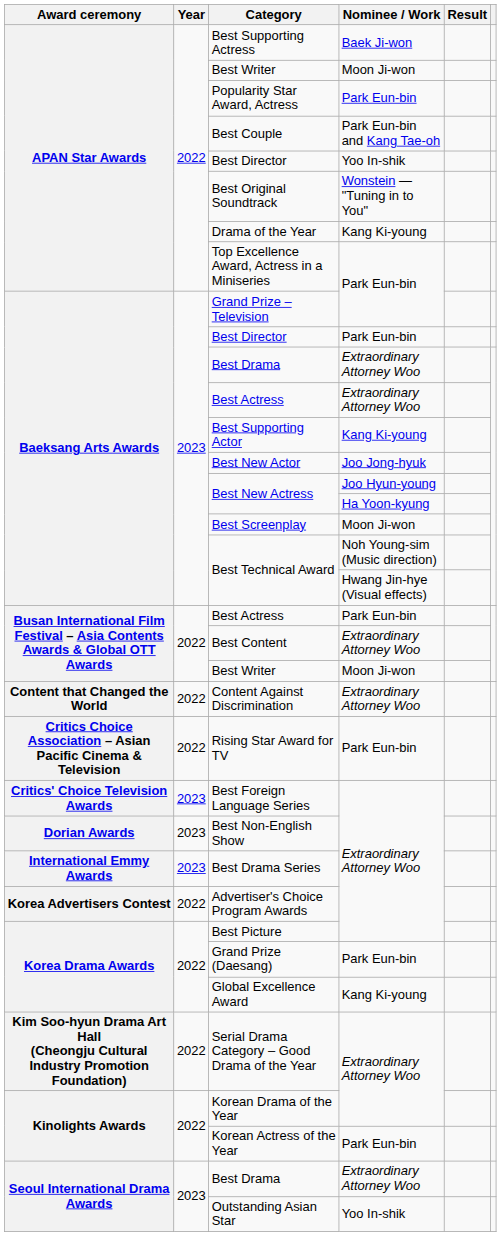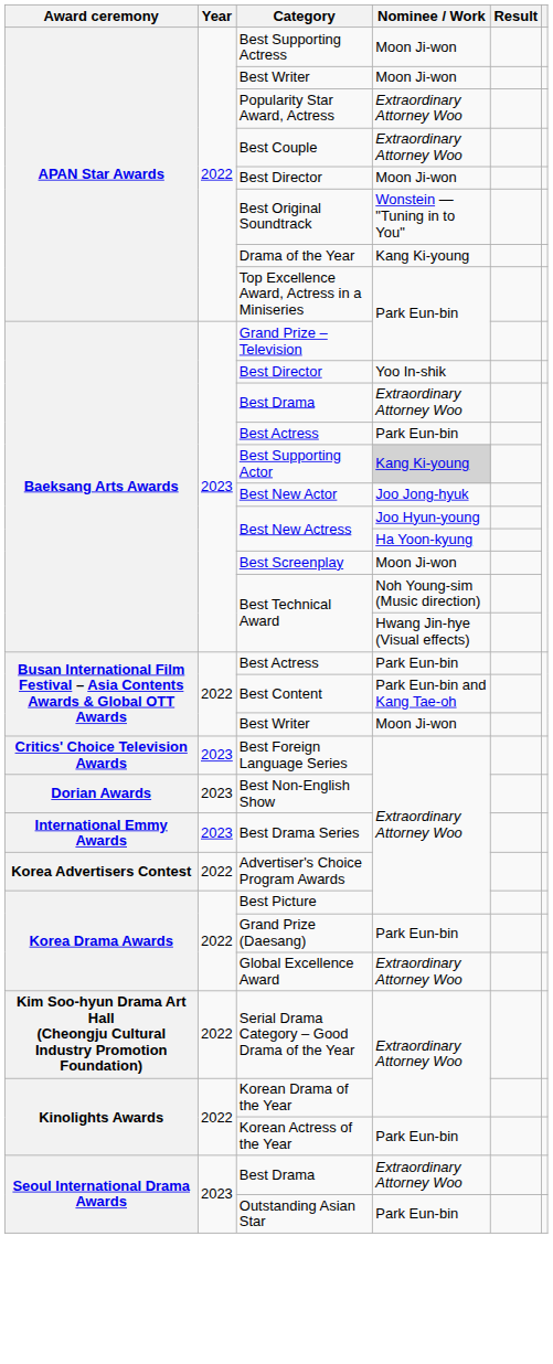Best Supporting Actress | Nominee / Work: Baek Ji-won -> Moon Ji-won
Popularity Star Award, Actress | Nominee / Work: Park Eun-bin -> Extraordinary Attorney Woo
Best Couple | Nominee / Work: Park Eun-bin and Kang Tae-oh -> Extraordinary Attorney Woo
APAN Star Awards / Best Director | Nominee / Work: Yoo In-shik -> Moon Ji-won
Baeksang Arts Awards / Best Director | Nominee / Work: Park Eun-bin -> Yoo In-shik
Baeksang Arts Awards / Best Actress | Nominee / Work: Extraordinary Attorney Woo -> Park Eun-bin
Best Supporting Actor | Nominee / Work: no background -> lightgrey background
Best Content | Nominee / Work: Extraordinary Attorney Woo -> Park Eun-bin and Kang Tae-oh
- row: Content that Changed the World | 2022 | Content Against Discrimination | Extraordinary Attorney Woo
- row: Critics Choice Association – Asian Pacific Cinema & Television | 2022 | Rising Star Award for TV | Park Eun-bin
Global Excellence Award | Nominee / Work: Kang Ki-young -> Extraordinary Attorney Woo
Outstanding Asian Star | Nominee / Work: Yoo In-shik -> Park Eun-bin
